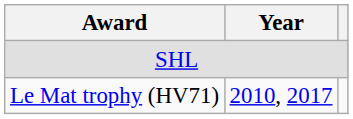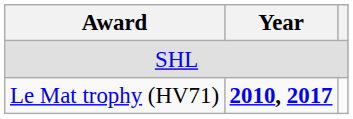Le Mat trophy (HV71) | Year: normal -> bold
